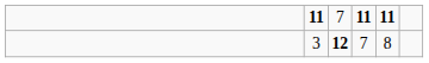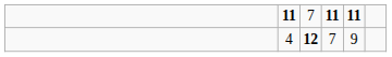row 2 | column 2: 3 -> 4
row 2 | column 5: 8 -> 9
